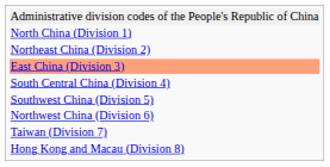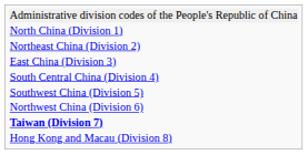row 4 | column 1: lightsalmon background -> no background
row 8 | column 1: normal -> bold
